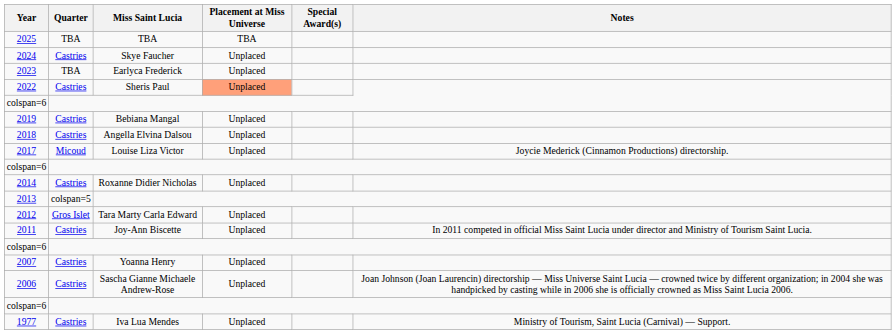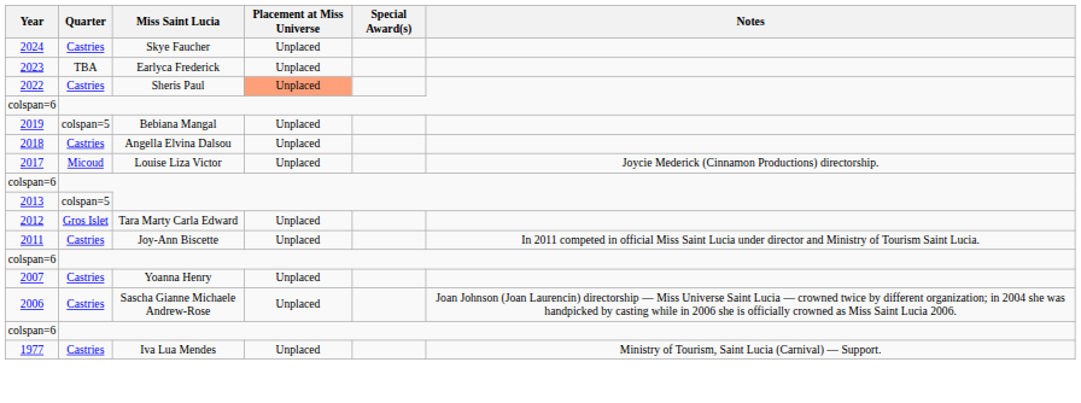- row: 2025 | TBA | TBA | TBA
2019 | Quarter: Castries -> colspan=5
- row: 2014 | Castries | Roxanne Didier Nicholas | Unplaced
